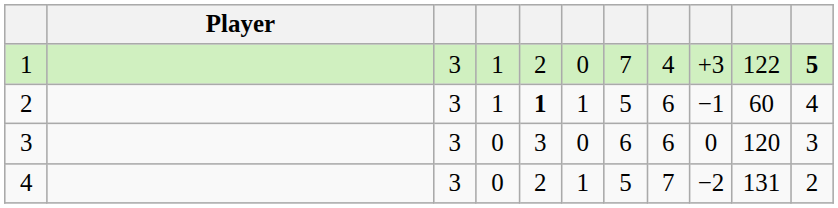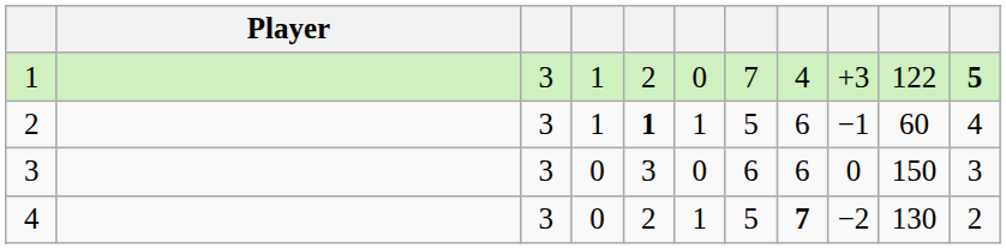row 4 | column 10: 120 -> 150
row 5 | column 8: normal -> bold
row 5 | column 10: 131 -> 130
